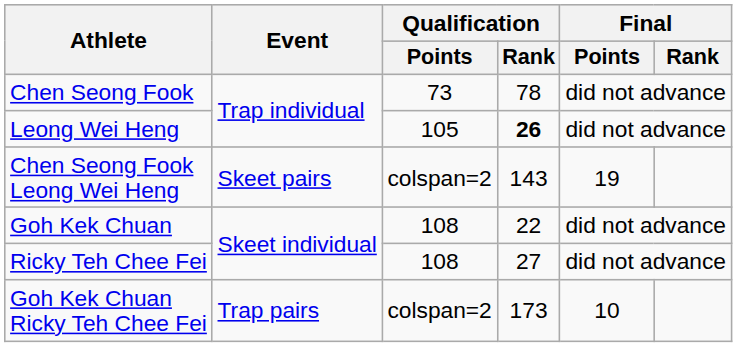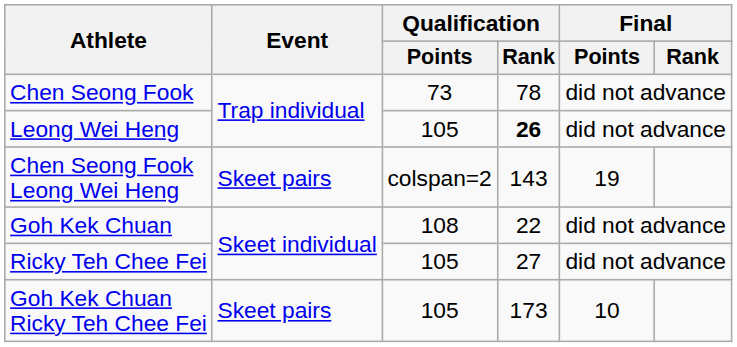Ricky Teh Chee Fei | Qualification / Points: 108 -> 105
Goh Kek Chuan Ricky Teh Chee Fei | Event: Trap pairs -> Skeet pairs
Goh Kek Chuan Ricky Teh Chee Fei | Qualification / Points: colspan=2 -> 105
